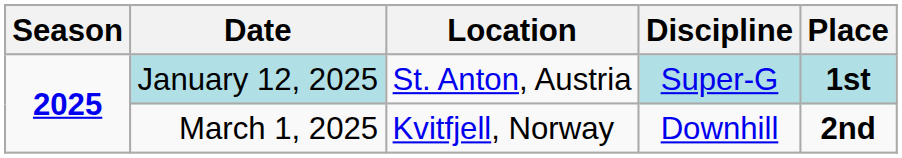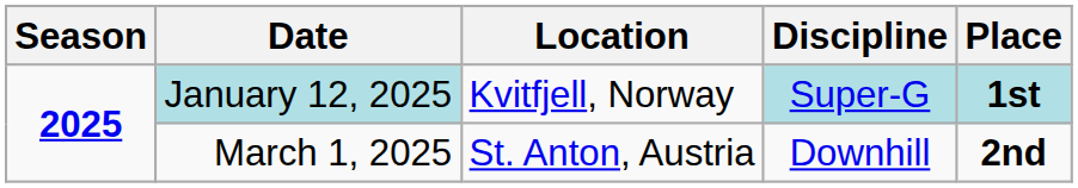January 12, 2025 | Location: St. Anton, Austria -> Kvitfjell, Norway
March 1, 2025 | Location: Kvitfjell, Norway -> St. Anton, Austria
